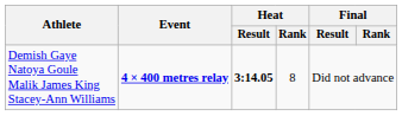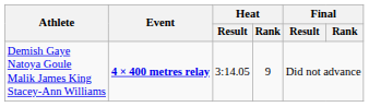row 3 | Heat / Result: bold -> normal
row 3 | Heat / Rank: 8 -> 9
